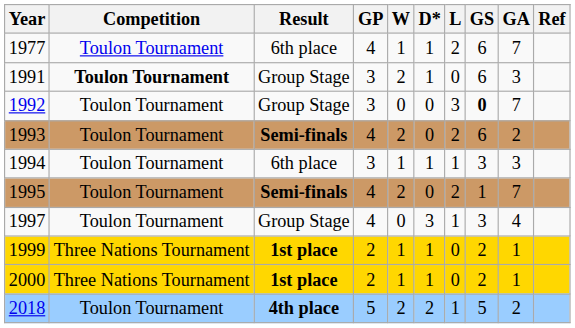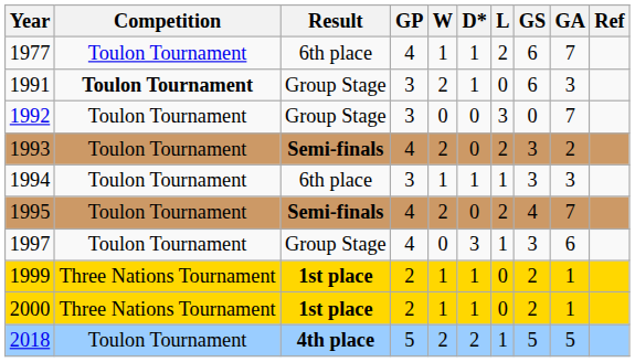1992 | GS: bold -> normal
1993 | GS: 6 -> 3
1995 | GS: 1 -> 4
1997 | GA: 4 -> 6
2018 | GA: 2 -> 5
